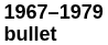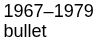row 1 | column 1: bold -> normal
